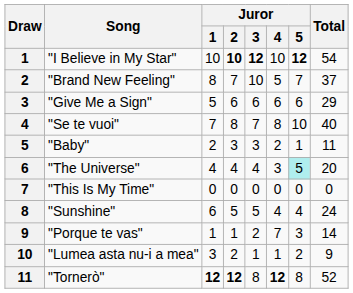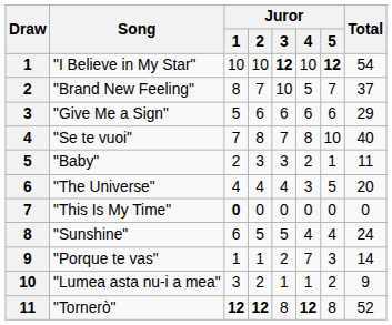"I Believe in My Star" | Juror / 2: bold -> normal
"The Universe" | Juror / 5: paleturquoise background -> no background
"This Is My Time" | Juror / 1: normal -> bold
